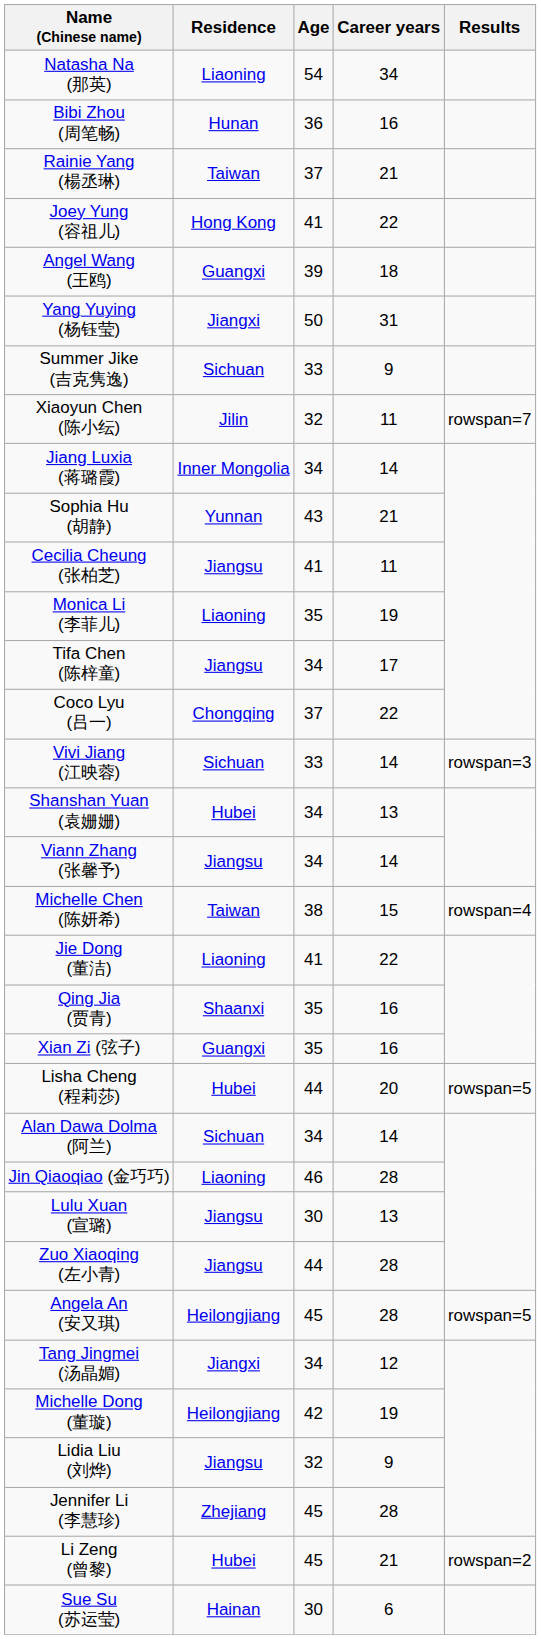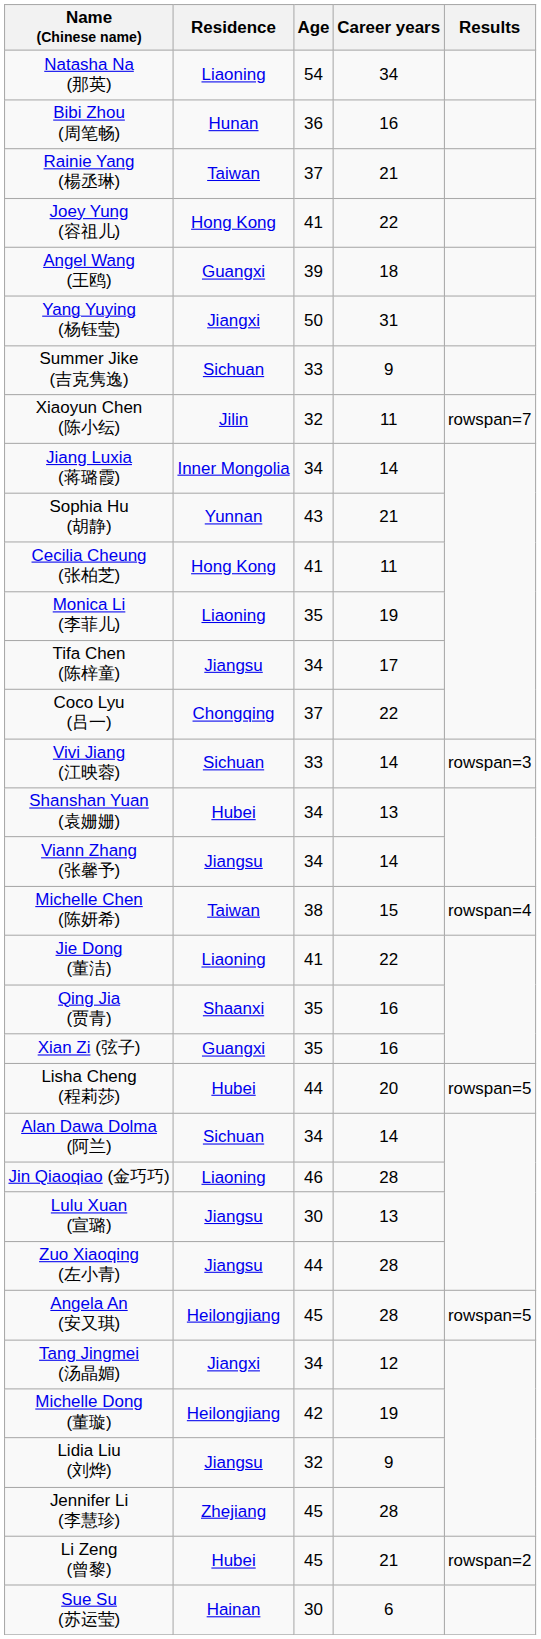Cecilia Cheung (张柏芝) | Residence: Jiangsu -> Hong Kong
